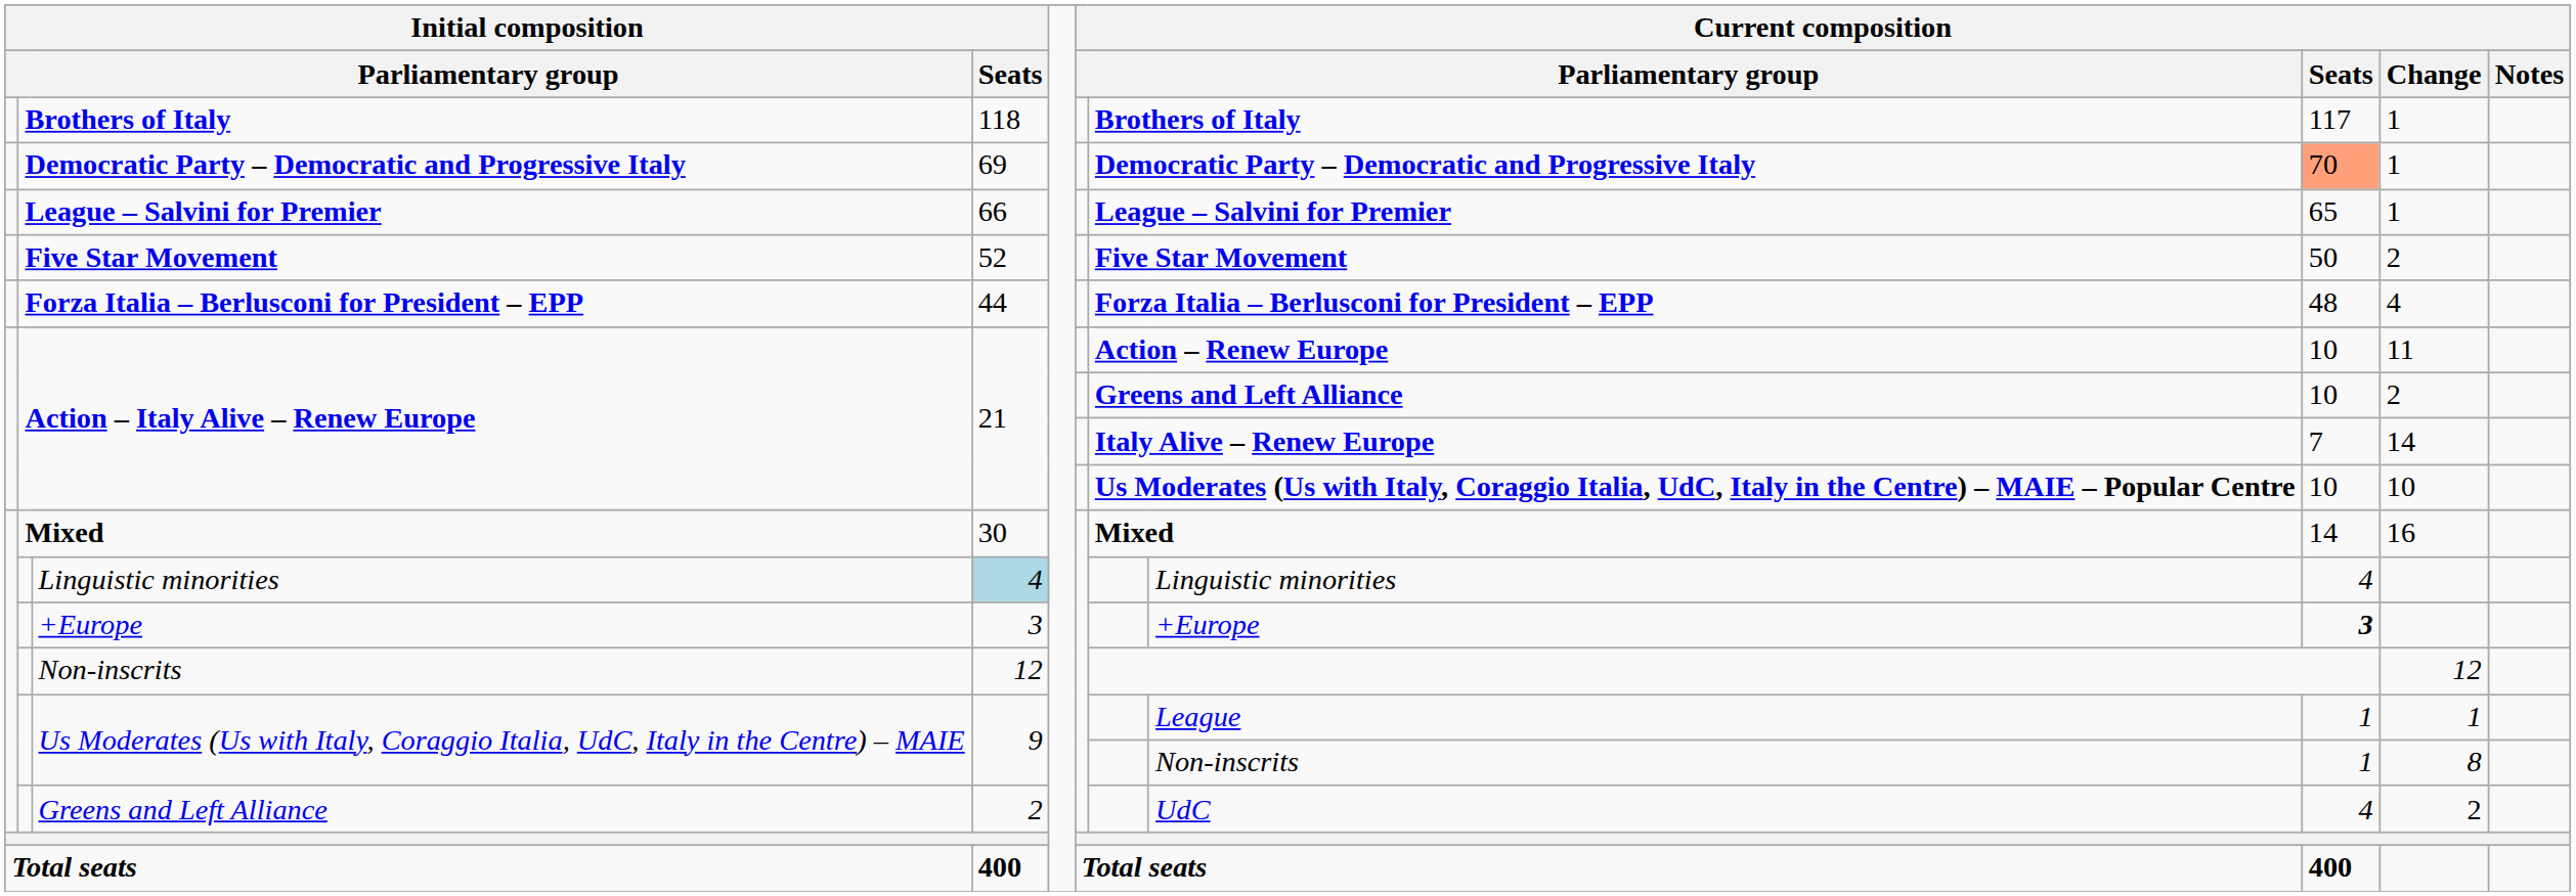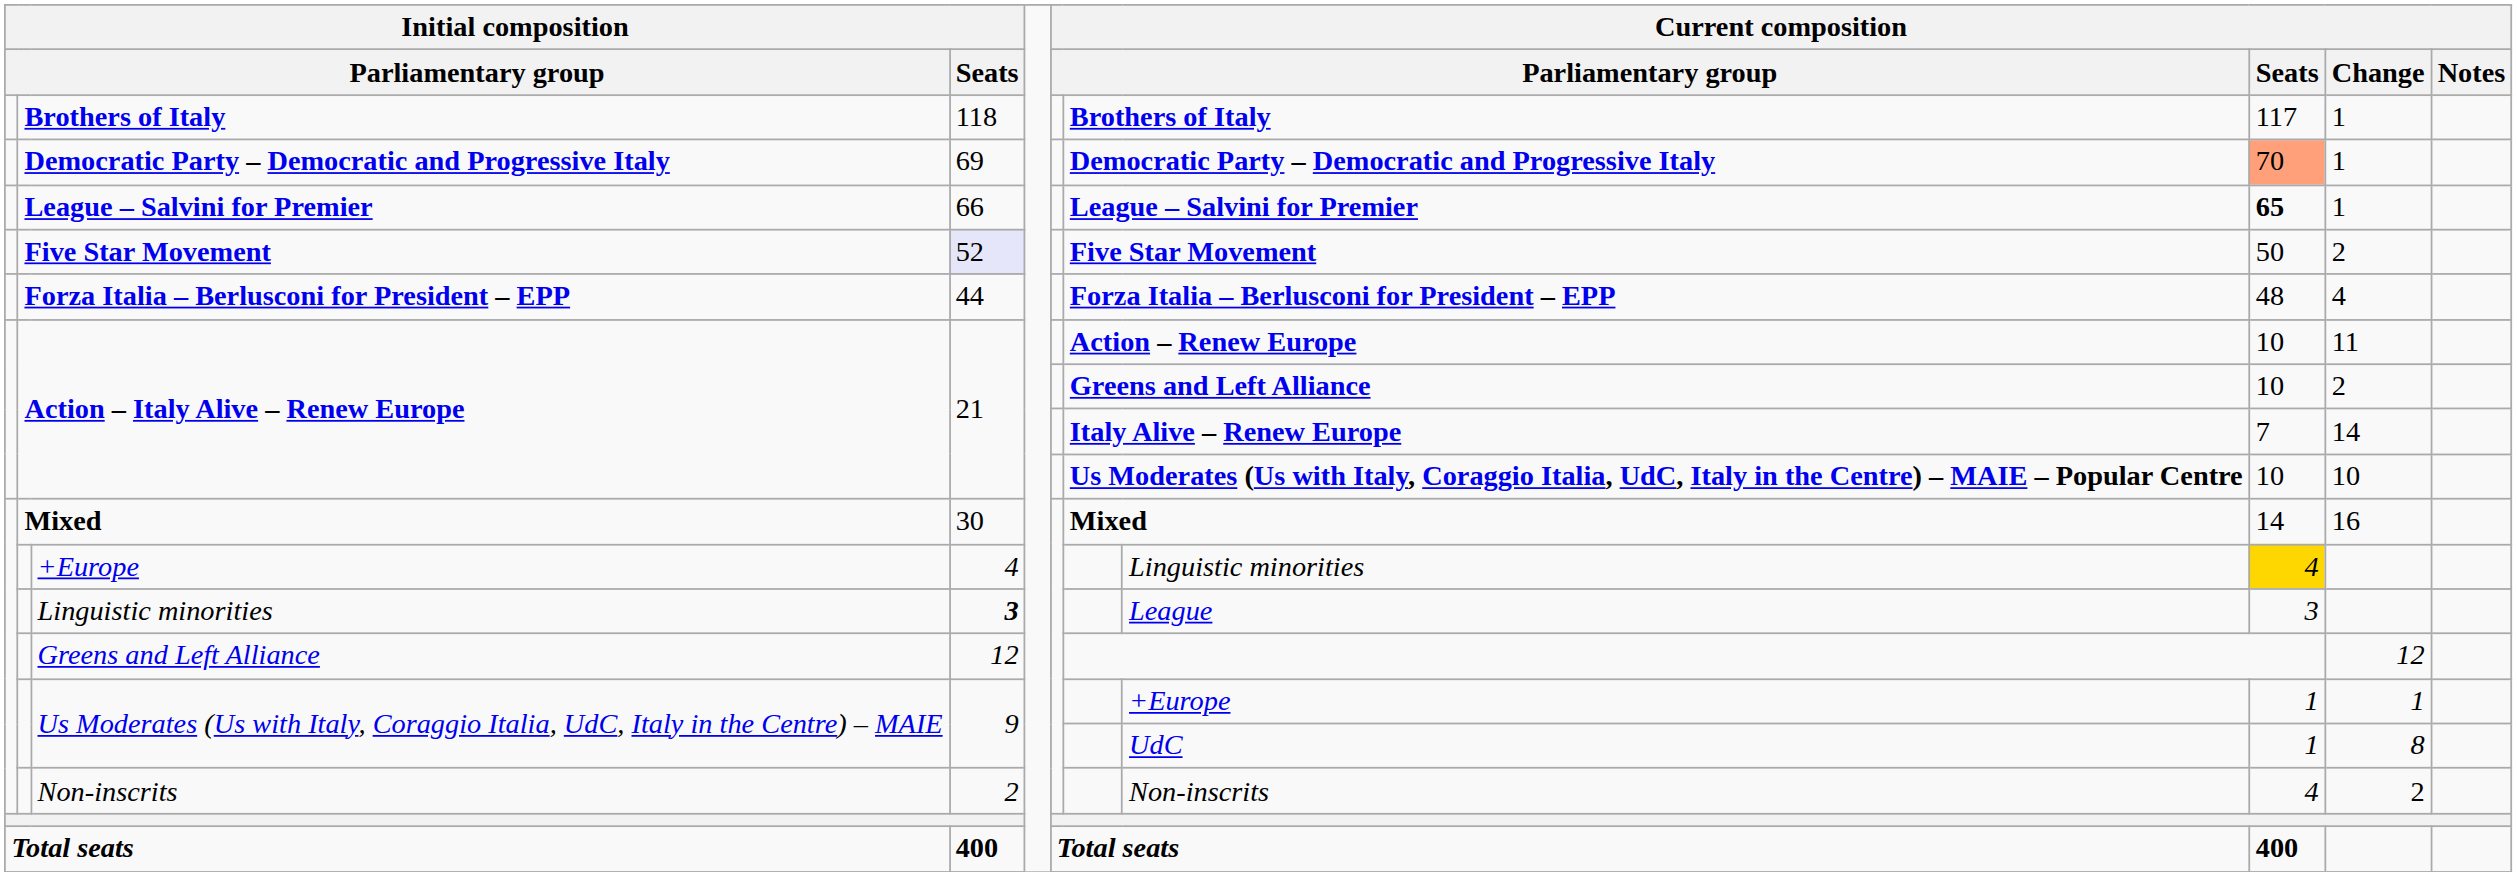row 5 | Current composition / Seats: normal -> bold
row 6 | Initial composition / Seats: no background -> lavender background
row 13 | column 3: Linguistic minorities -> +Europe
row 13 | Initial composition / Seats: lightblue background -> no background
row 13 | Current composition / Seats: no background -> gold background
row 14 | column 3: +Europe -> Linguistic minorities
row 14 | Initial composition / Seats: normal -> bold
row 14 | column 8: +Europe -> League
row 14 | Current composition / Seats: bold -> normal
row 15 | column 3: Non-inscrits -> Greens and Left Alliance
row 16 | column 8: League -> +Europe
row 17 | column 8: Non-inscrits -> UdC
row 18 | column 3: Greens and Left Alliance -> Non-inscrits
row 18 | column 8: UdC -> Non-inscrits
